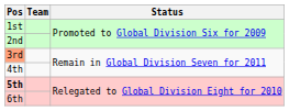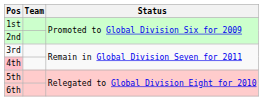3rd | Pos: lightsalmon background -> no background
4th | Pos: no background -> pink background
5th | Pos: bold -> normal
